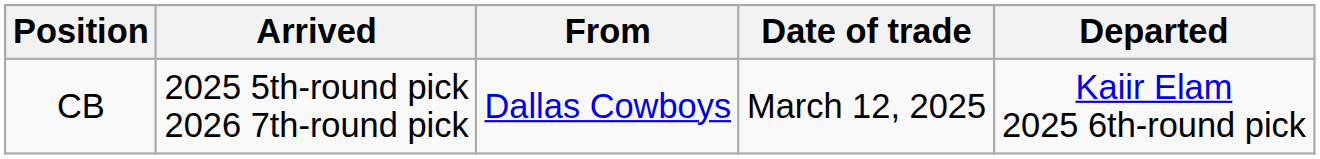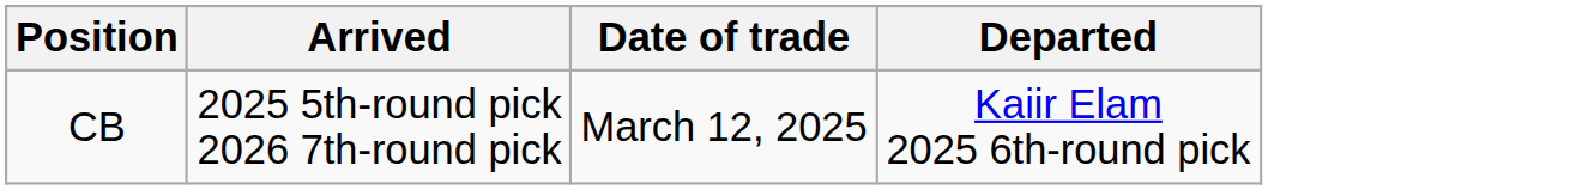- column: From | Dallas Cowboys
